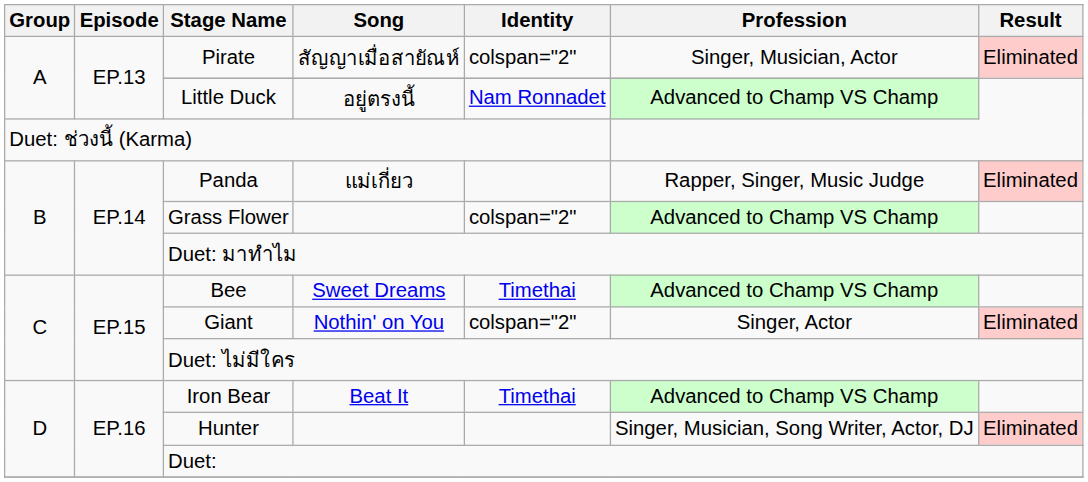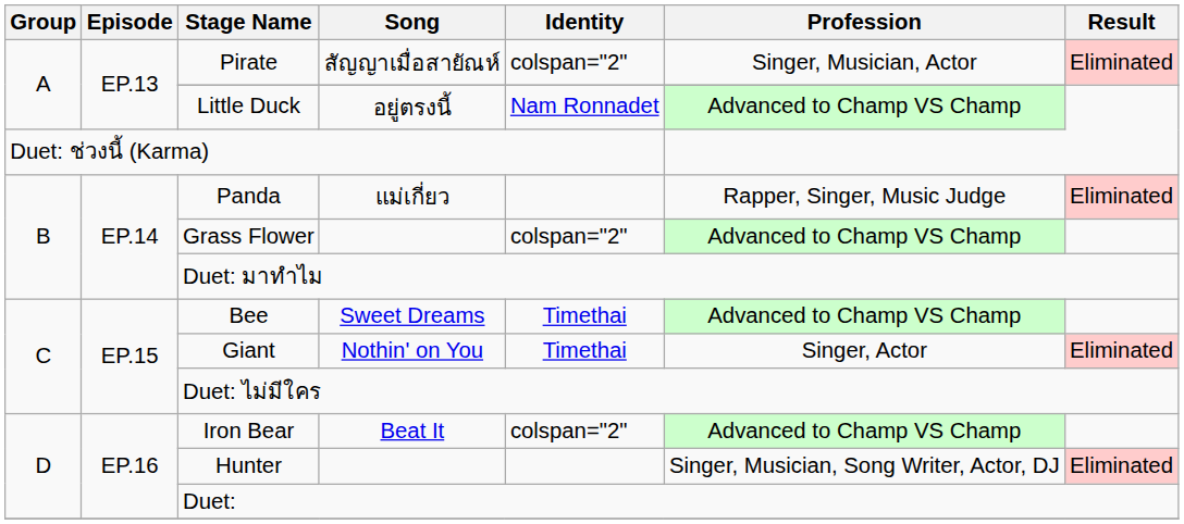Giant | Identity: colspan="2" -> Timethai
Iron Bear | Identity: Timethai -> colspan="2"
